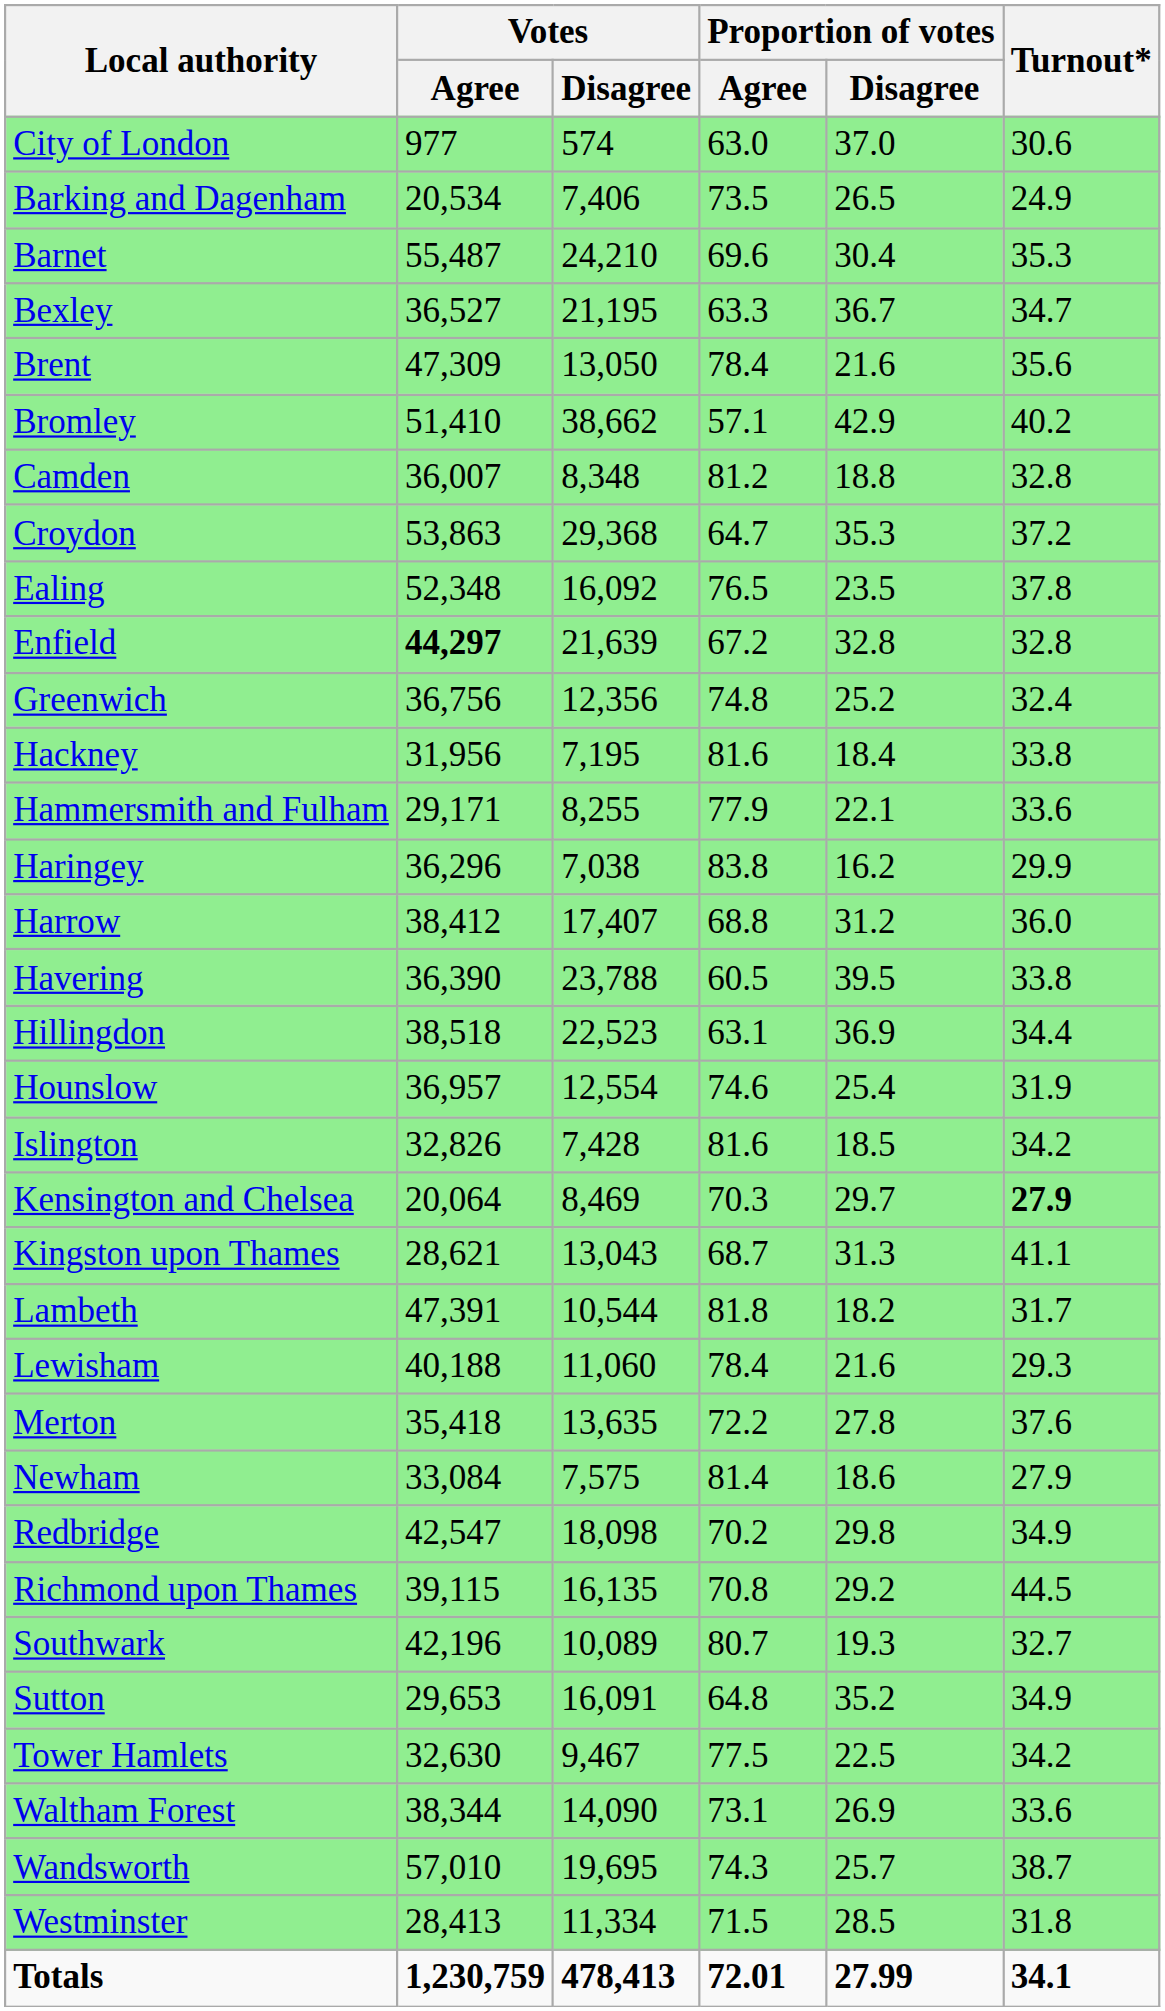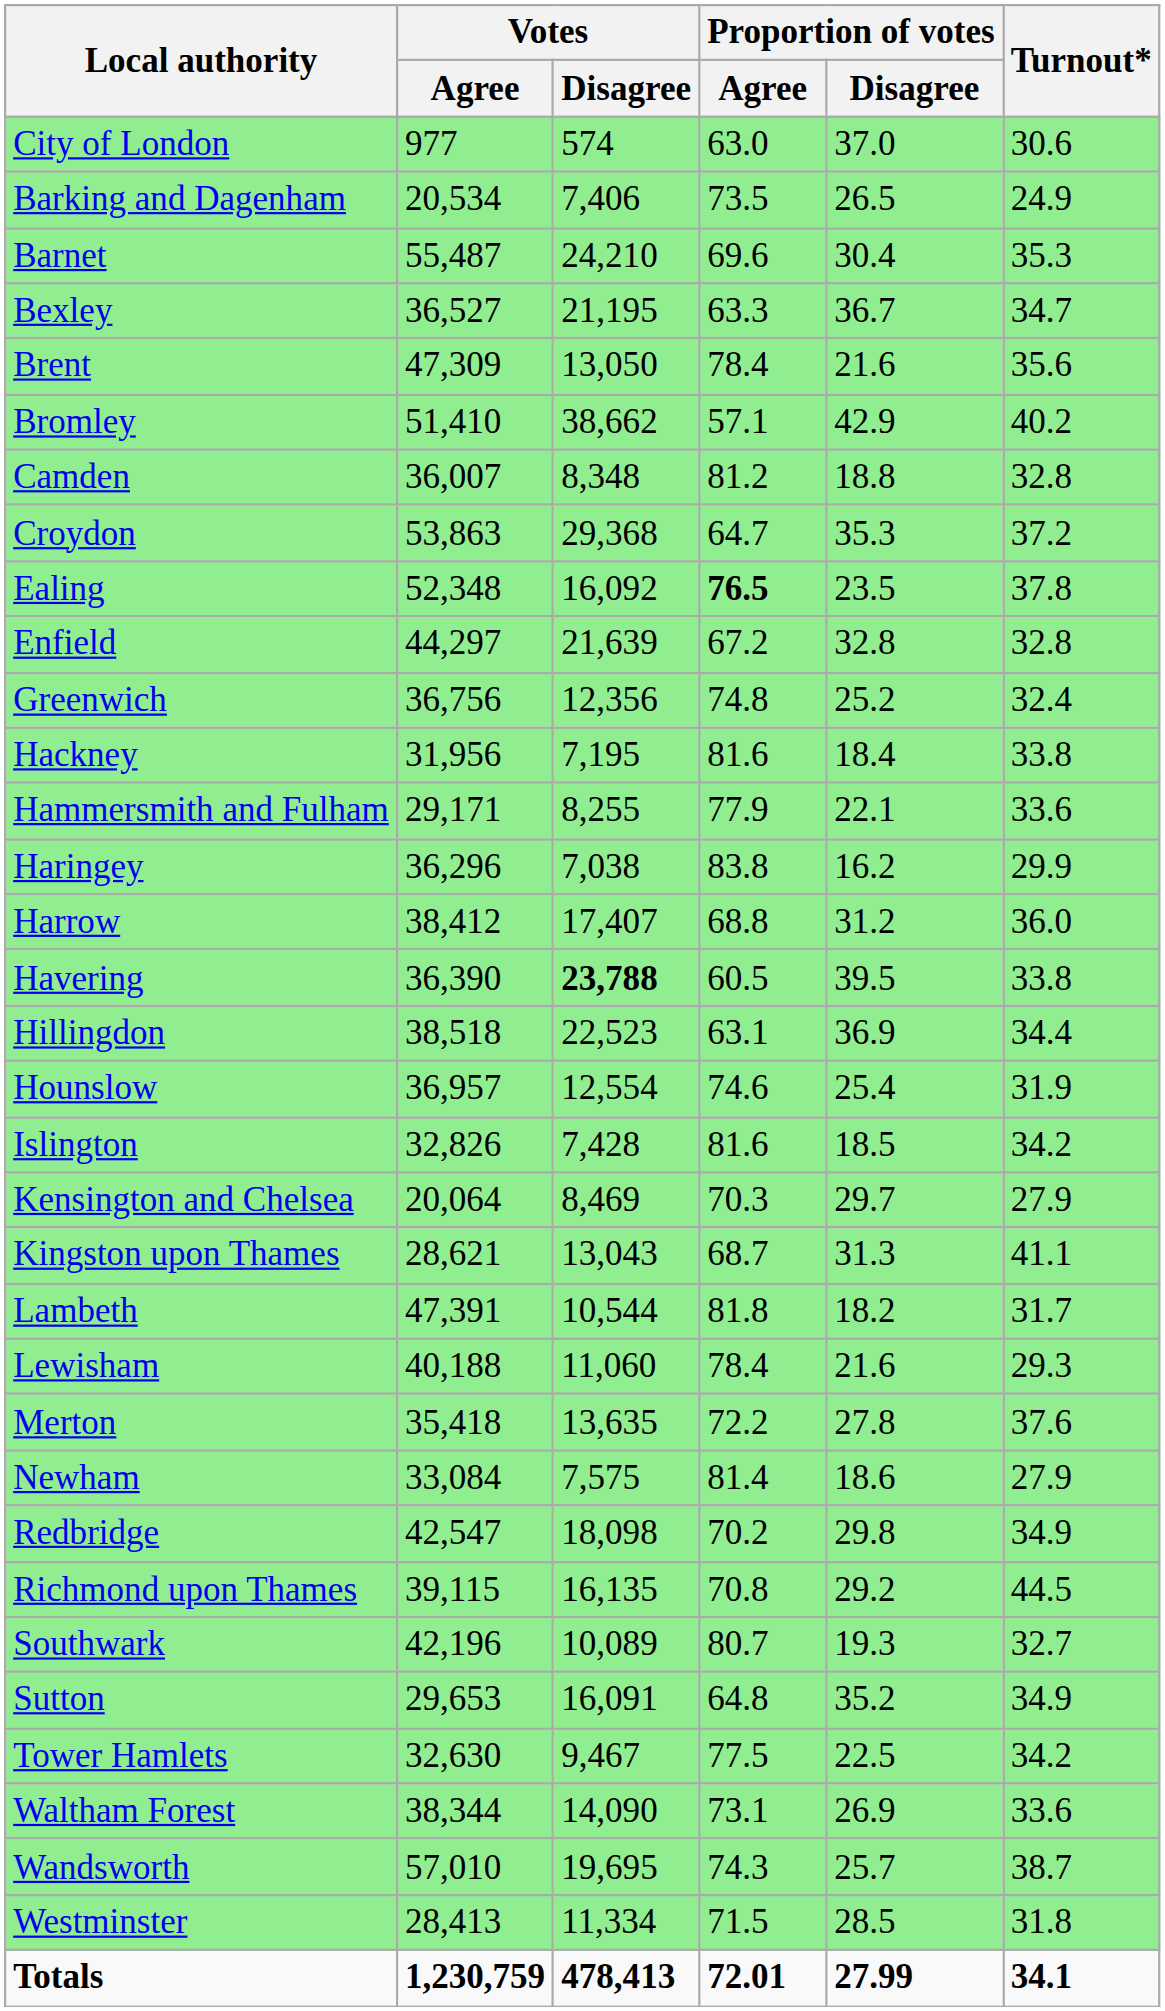Ealing | Proportion of votes / Agree: normal -> bold
Enfield | Votes / Agree: bold -> normal
Havering | Votes / Disagree: normal -> bold
Kensington and Chelsea | Turnout*: bold -> normal
